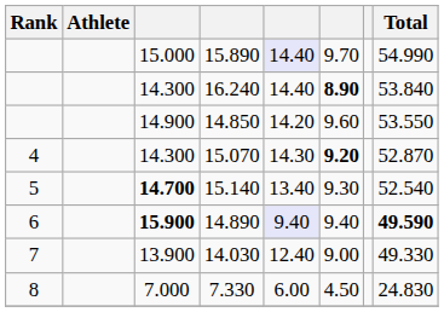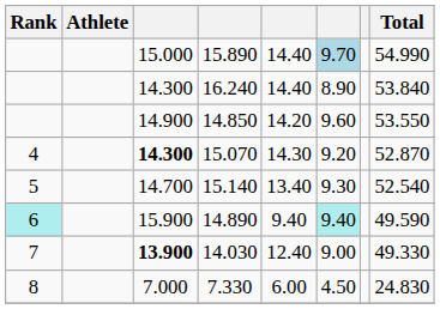15.890 | column 5: lavender background -> no background
15.890 | column 6: no background -> lightblue background
16.240 | column 6: bold -> normal
15.070 | column 3: normal -> bold
15.070 | column 6: bold -> normal
15.140 | column 3: bold -> normal
14.890 | Rank: no background -> paleturquoise background
14.890 | column 3: bold -> normal
14.890 | column 5: lavender background -> no background
14.890 | column 6: no background -> paleturquoise background
14.890 | Total: bold -> normal
14.030 | column 3: normal -> bold
